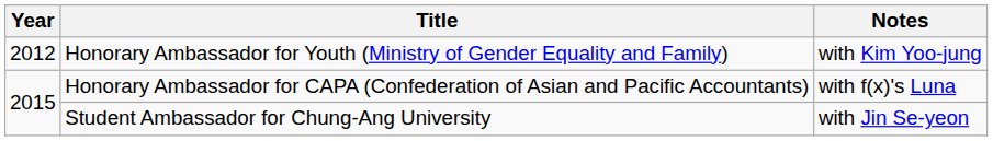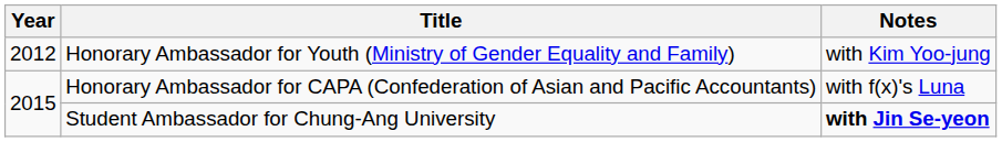Student Ambassador for Chung-Ang University | Notes: normal -> bold
